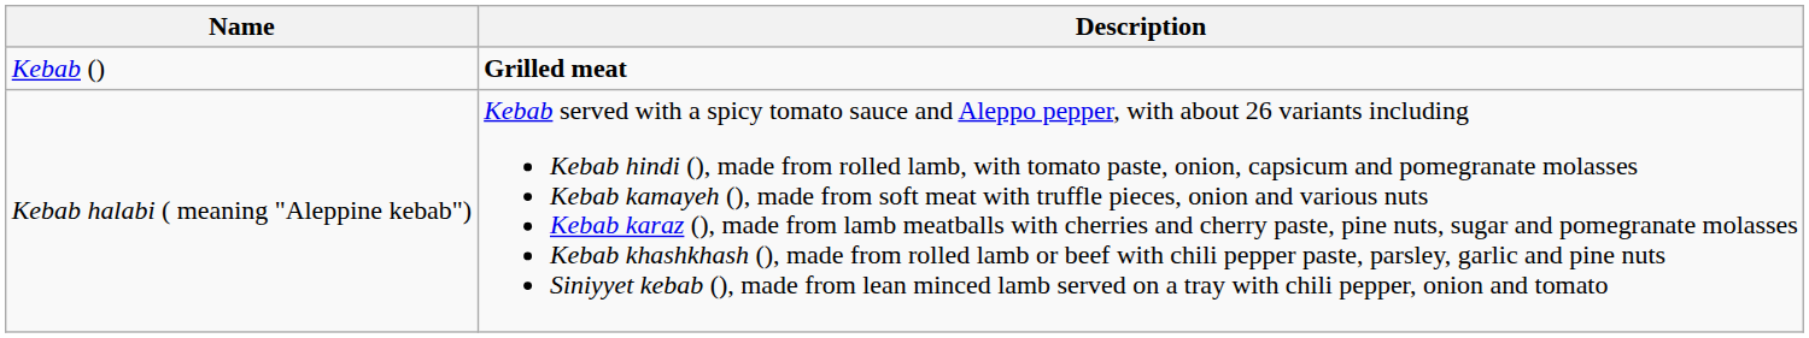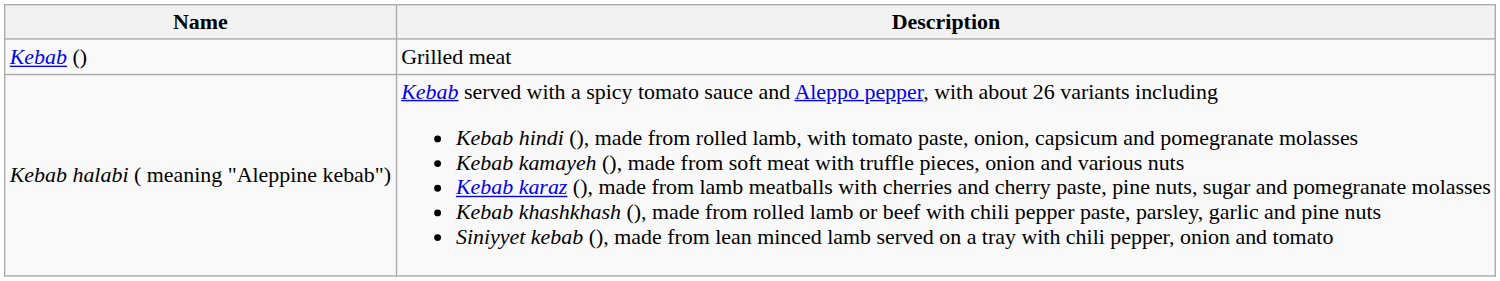Kebab () | Description: bold -> normal
